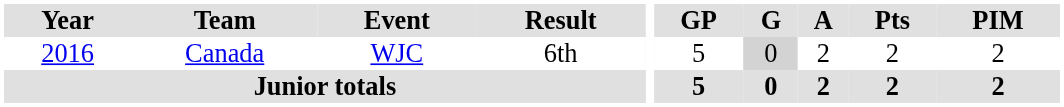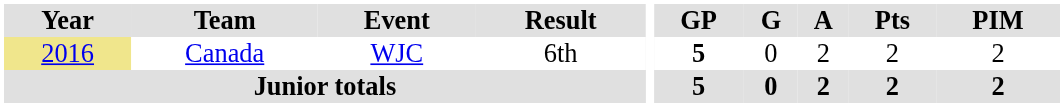Canada | Year: no background -> khaki background
Canada | GP: normal -> bold
Canada | G: lightgrey background -> no background
